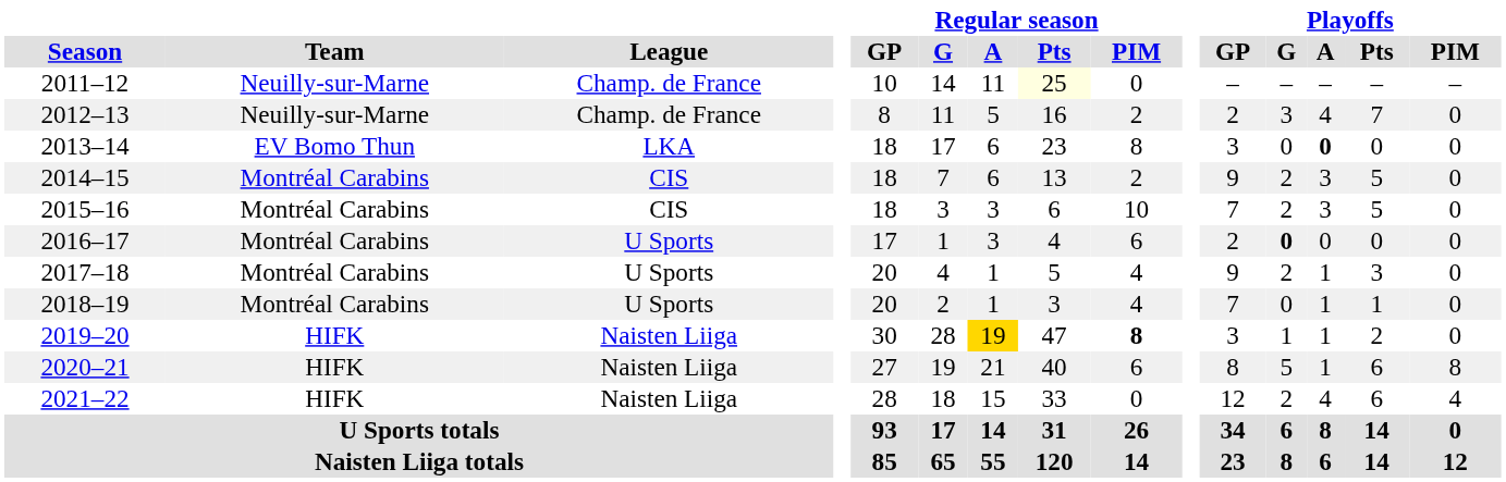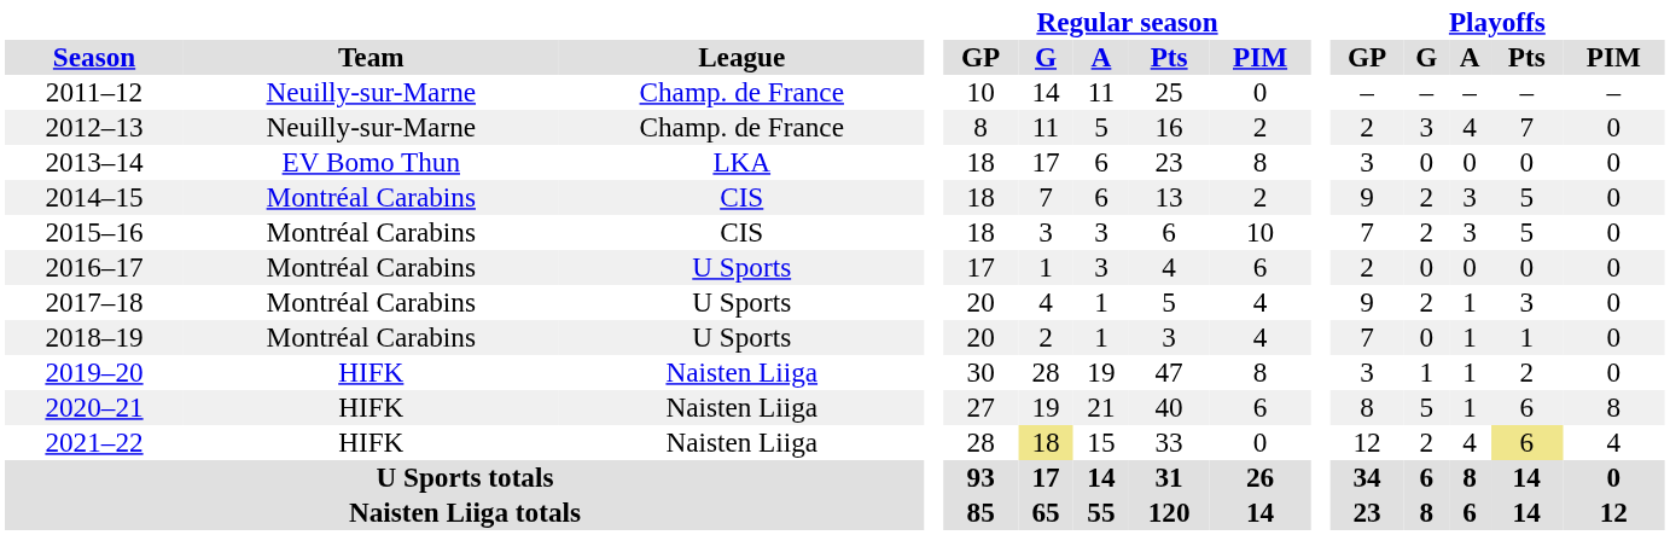2011–12 | Regular season / Pts: lightyellow background -> no background
2013–14 | Playoffs / A: bold -> normal
2016–17 | Playoffs / G: bold -> normal
2019–20 | Regular season / A: gold background -> no background
2019–20 | Regular season / PIM: bold -> normal
2021–22 | Regular season / G: no background -> khaki background
2021–22 | Playoffs / Pts: no background -> khaki background
